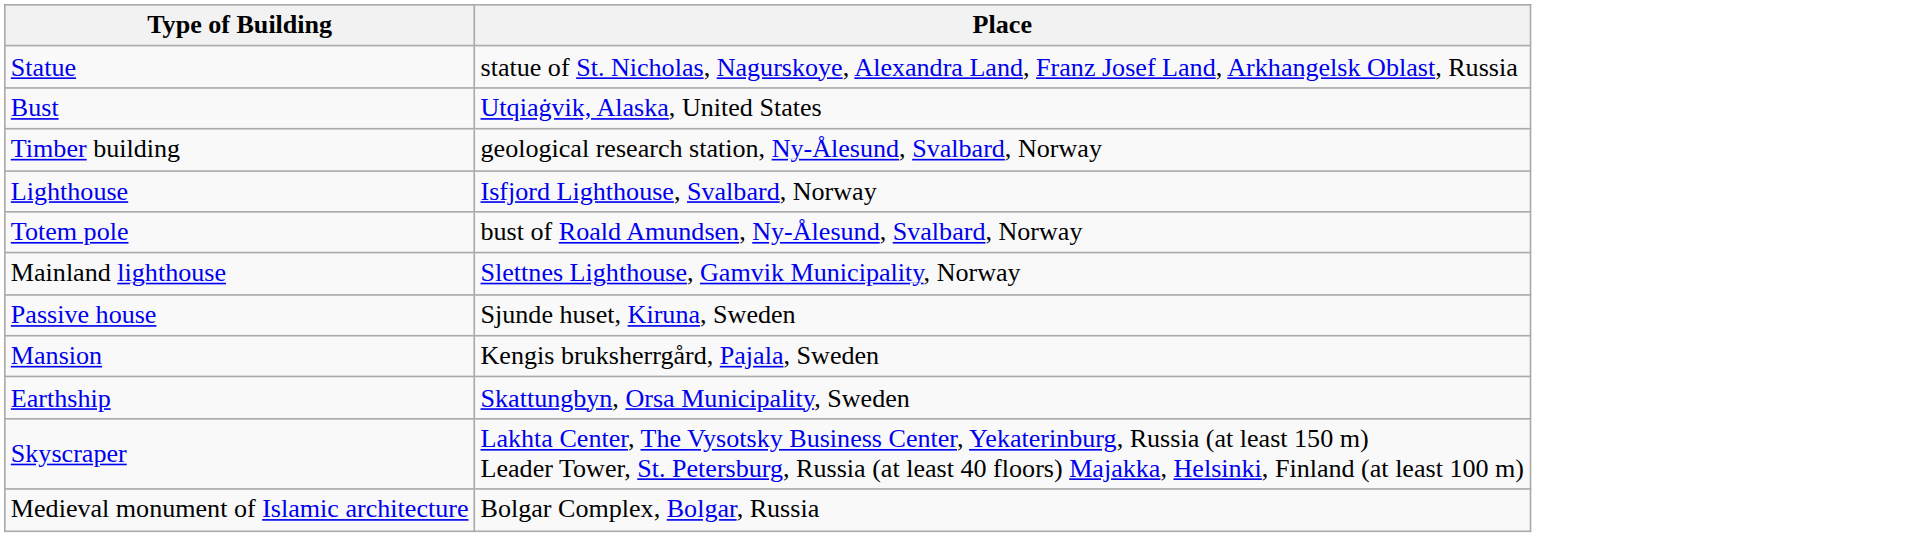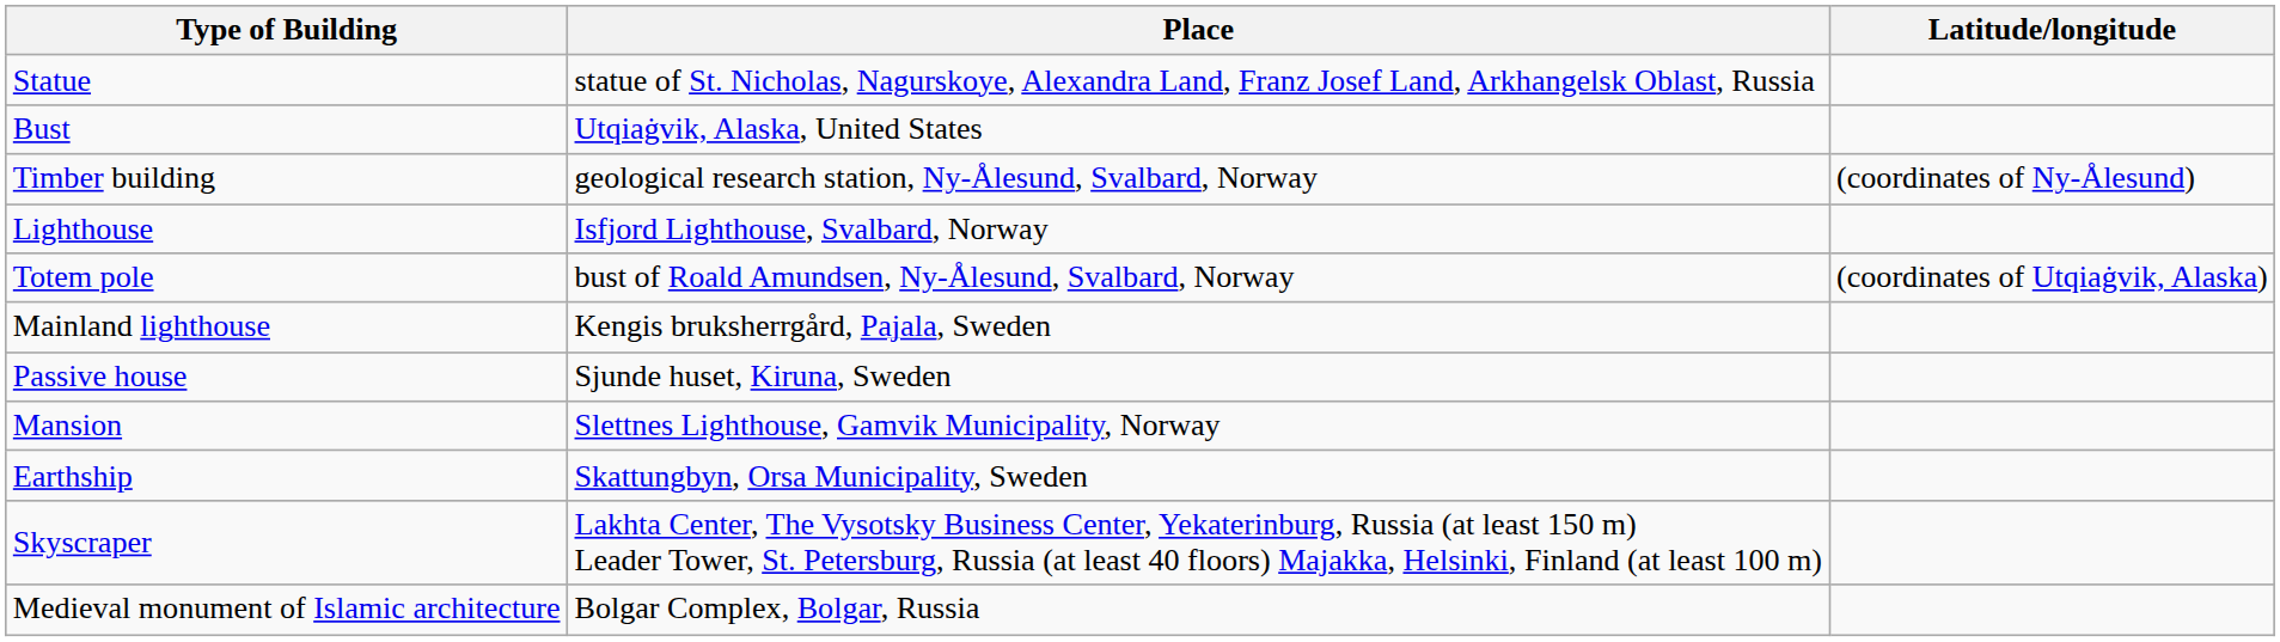+ column: Latitude/longitude | (coordinates of Ny-Ålesund) | (coordinates of Utqiaġvik, Alaska)
Mainland lighthouse | Place: Slettnes Lighthouse, Gamvik Municipality, Norway -> Kengis bruksherrgård, Pajala, Sweden
Mansion | Place: Kengis bruksherrgård, Pajala, Sweden -> Slettnes Lighthouse, Gamvik Municipality, Norway
